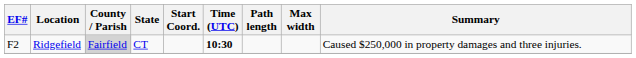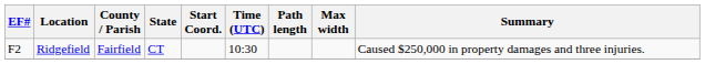Ridgefield | County / Parish: lightgrey background -> no background
Ridgefield | Time (UTC): bold -> normal
